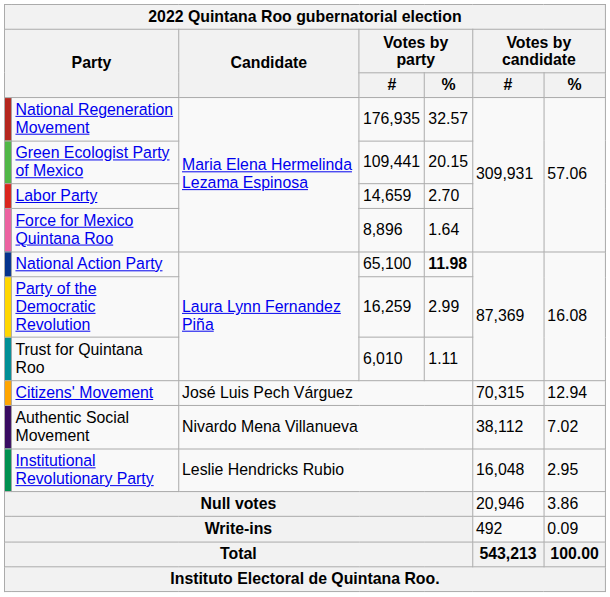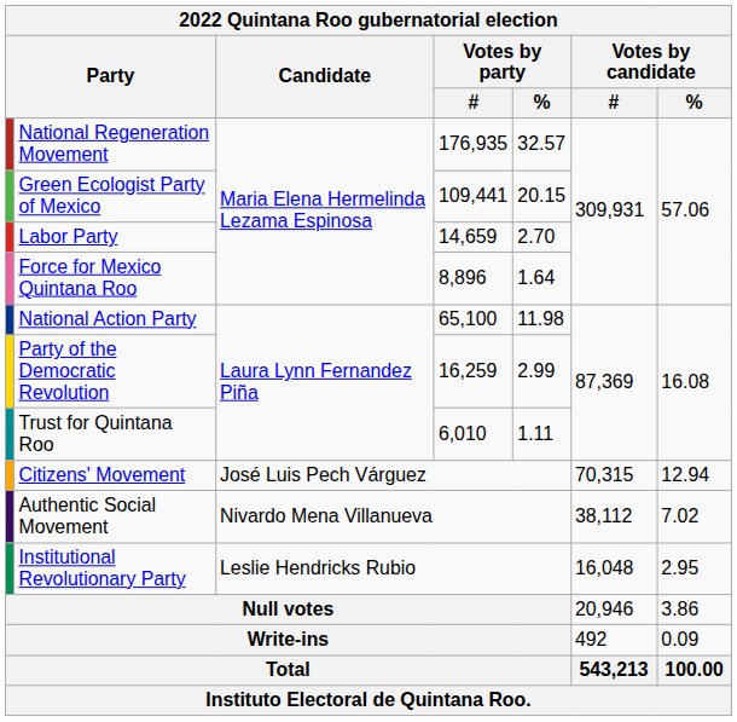National Action Party | Votes by party / %: bold -> normal
